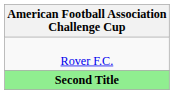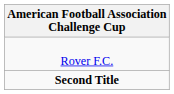row 3 | column 1: lightgreen background -> no background
